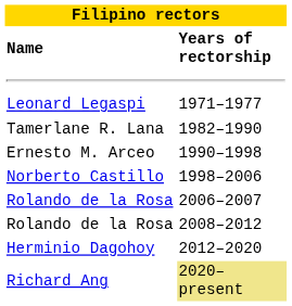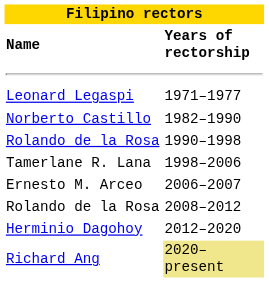row 4 | Name: Tamerlane R. Lana -> Norberto Castillo
row 5 | Name: Ernesto M. Arceo -> Rolando de la Rosa
row 6 | Name: Norberto Castillo -> Tamerlane R. Lana
row 7 | Name: Rolando de la Rosa -> Ernesto M. Arceo
